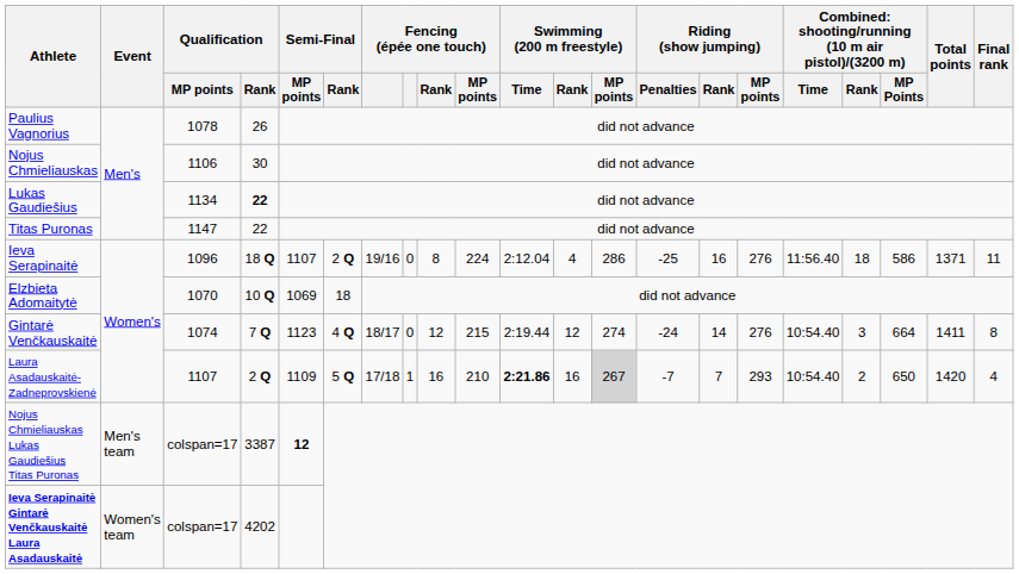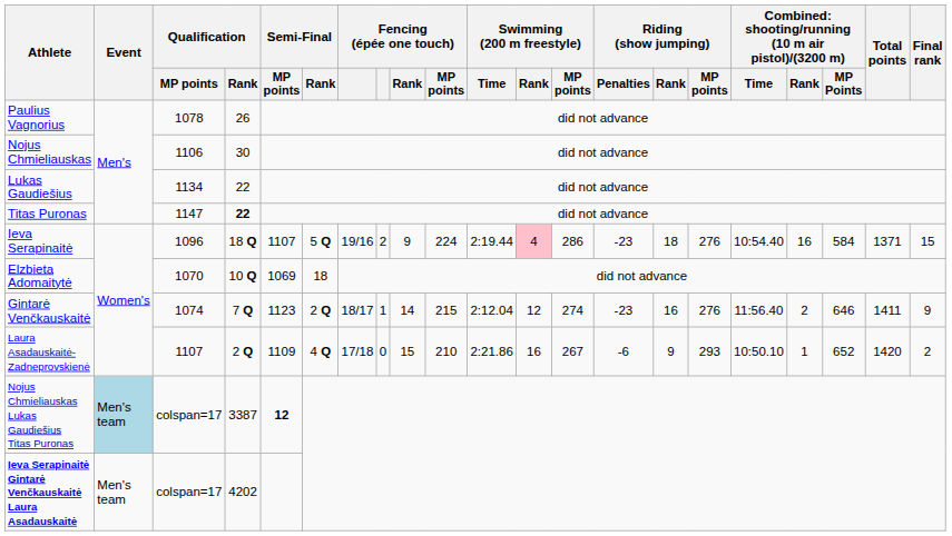Lukas Gaudiešius | Qualification / Rank: bold -> normal
Titas Puronas | Qualification / Rank: normal -> bold
Ieva Serapinaitė | Semi-Final / Rank: 2 Q -> 5 Q
Ieva Serapinaitė | column 8: 0 -> 2
Ieva Serapinaitė | Fencing (épée one touch) / Rank: 8 -> 9
Ieva Serapinaitė | Swimming (200 m freestyle) / Time: 2:12.04 -> 2:19.44
Ieva Serapinaitė | Swimming (200 m freestyle) / Rank: no background -> pink background
Ieva Serapinaitė | Riding (show jumping) / Penalties: -25 -> -23
Ieva Serapinaitė | Riding (show jumping) / Rank: 16 -> 18
Ieva Serapinaitė | column 17: 11:56.40 -> 10:54.40
Ieva Serapinaitė | column 18: 18 -> 16
Ieva Serapinaitė | column 19: 586 -> 584
Ieva Serapinaitė | Final rank: 11 -> 15
Gintarė Venčkauskaitė | Semi-Final / Rank: 4 Q -> 2 Q
Gintarė Venčkauskaitė | column 8: 0 -> 1
Gintarė Venčkauskaitė | Fencing (épée one touch) / Rank: 12 -> 14
Gintarė Venčkauskaitė | Swimming (200 m freestyle) / Time: 2:19.44 -> 2:12.04
Gintarė Venčkauskaitė | Riding (show jumping) / Penalties: -24 -> -23
Gintarė Venčkauskaitė | Riding (show jumping) / Rank: 14 -> 16
Gintarė Venčkauskaitė | column 17: 10:54.40 -> 11:56.40
Gintarė Venčkauskaitė | column 18: 3 -> 2
Gintarė Venčkauskaitė | column 19: 664 -> 646
Gintarė Venčkauskaitė | Final rank: 8 -> 9
Laura Asadauskaitė-Zadneprovskienė | Semi-Final / Rank: 5 Q -> 4 Q
Laura Asadauskaitė-Zadneprovskienė | column 8: 1 -> 0
Laura Asadauskaitė-Zadneprovskienė | Fencing (épée one touch) / Rank: 16 -> 15
Laura Asadauskaitė-Zadneprovskienė | Swimming (200 m freestyle) / Time: bold -> normal
Laura Asadauskaitė-Zadneprovskienė | Swimming (200 m freestyle) / MP points: lightgrey background -> no background
Laura Asadauskaitė-Zadneprovskienė | Riding (show jumping) / Penalties: -7 -> -6
Laura Asadauskaitė-Zadneprovskienė | Riding (show jumping) / Rank: 7 -> 9
Laura Asadauskaitė-Zadneprovskienė | column 17: 10:54.40 -> 10:50.10
Laura Asadauskaitė-Zadneprovskienė | column 18: 2 -> 1
Laura Asadauskaitė-Zadneprovskienė | column 19: 650 -> 652
Laura Asadauskaitė-Zadneprovskienė | Final rank: 4 -> 2
Nojus Chmieliauskas Lukas Gaudiešius Titas Puronas | Event: no background -> lightblue background
Ieva Serapinaitė Gintarė Venčkauskaitė Laura Asadauskaitė | Event: Women's team -> Men's team
